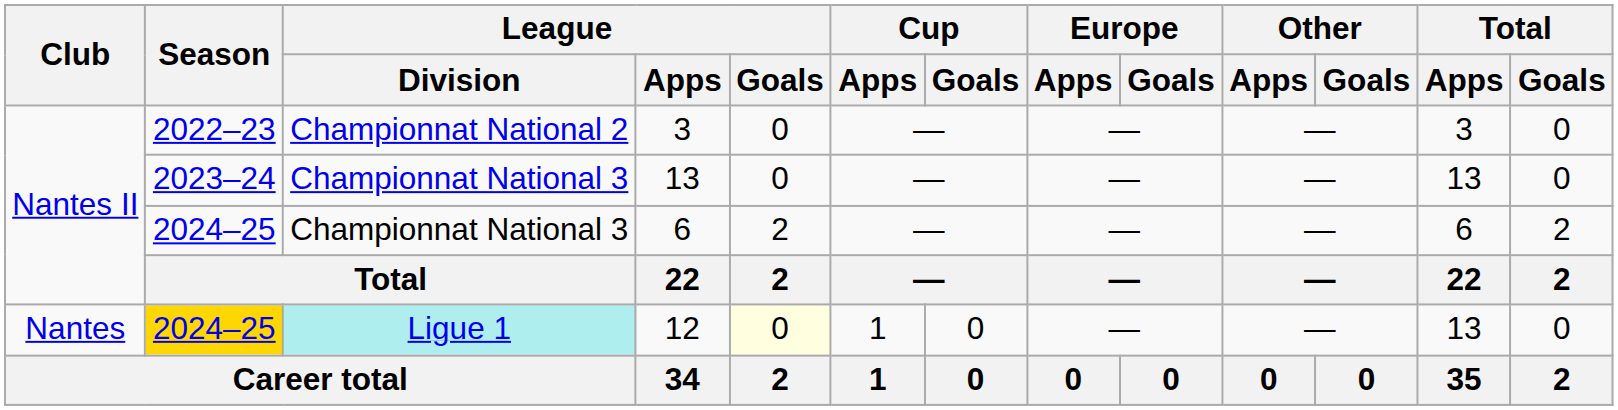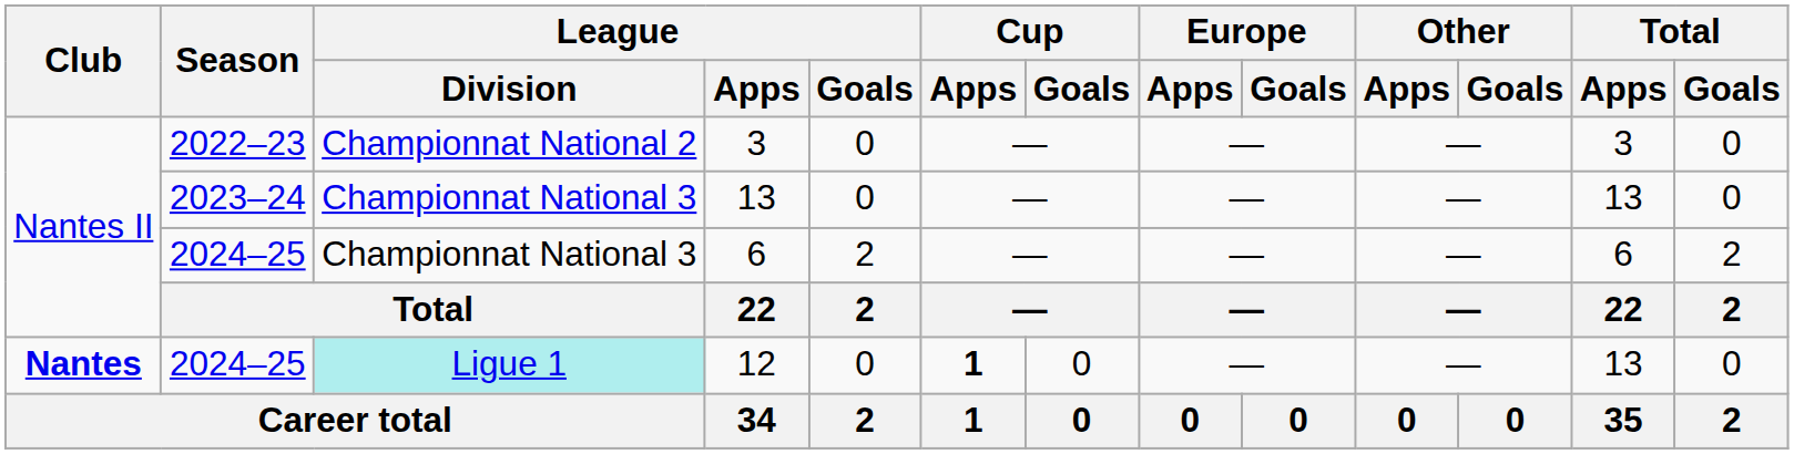12 | Club: normal -> bold
12 | Season: gold background -> no background
12 | League / Goals: lightyellow background -> no background
12 | Cup / Apps: normal -> bold
